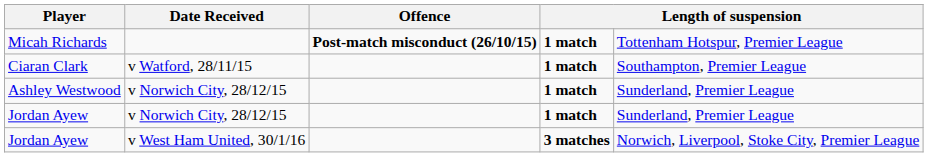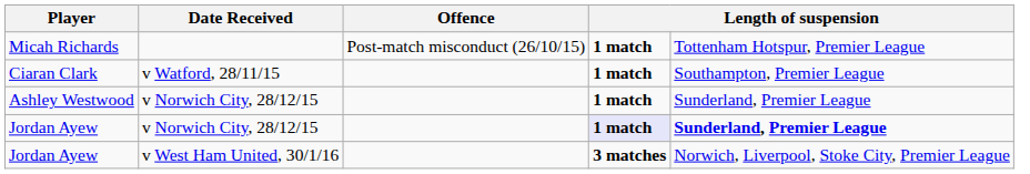Micah Richards | Offence: bold -> normal
Jordan Ayew / v Norwich City, 28/12/15 | column 4: no background -> lavender background
Jordan Ayew / v Norwich City, 28/12/15 | column 5: normal -> bold
